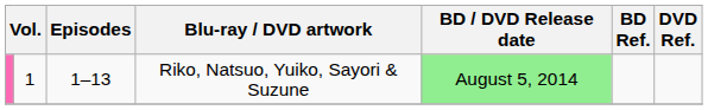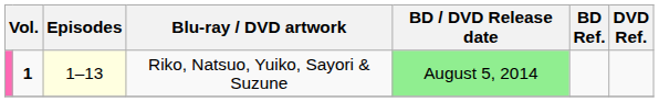Riko, Natsuo, Yuiko, Sayori & Suzune | column 2: normal -> bold
Riko, Natsuo, Yuiko, Sayori & Suzune | Episodes: no background -> lightyellow background
